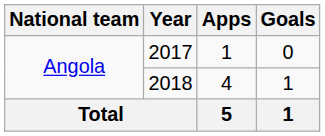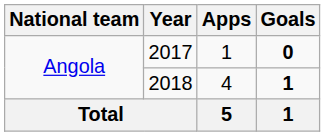2017 | Goals: normal -> bold
2018 | Goals: normal -> bold
